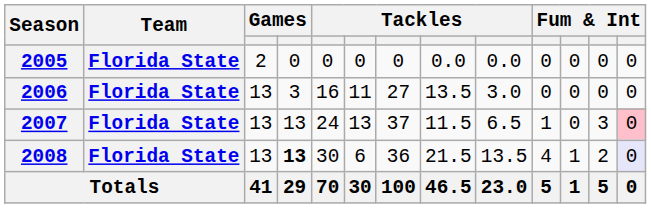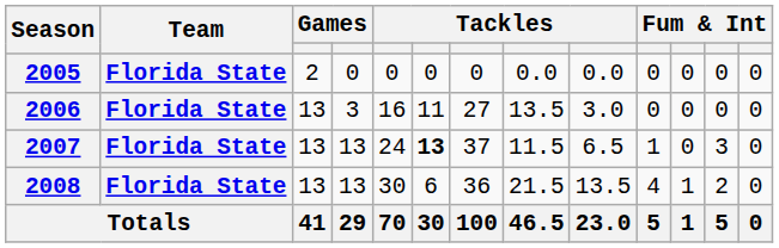2007 | column 6: normal -> bold
2007 | column 13: pink background -> no background
2008 | column 4: bold -> normal
2008 | column 13: lavender background -> no background
